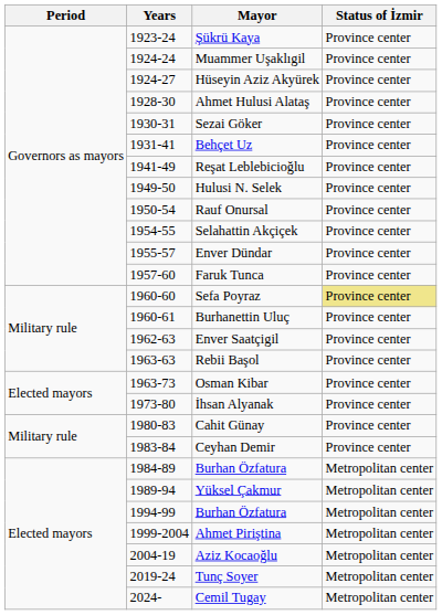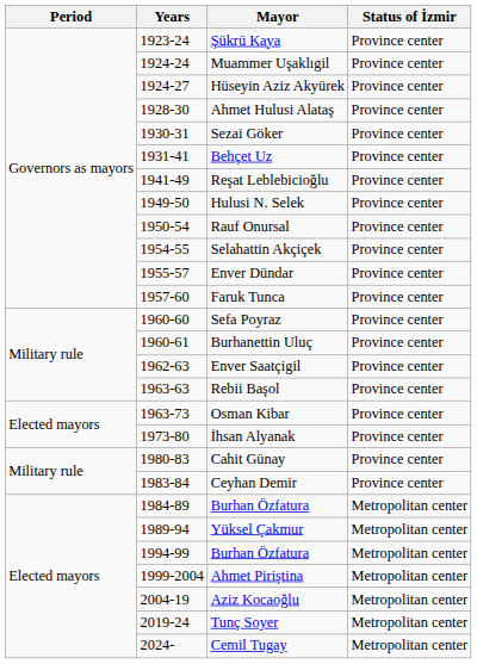Sefa Poyraz | Status of İzmir: khaki background -> no background
